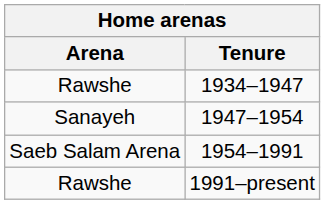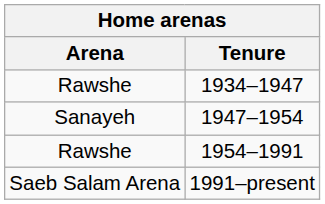1954–1991 | Arena: Saeb Salam Arena -> Rawshe
1991–present | Arena: Rawshe -> Saeb Salam Arena
